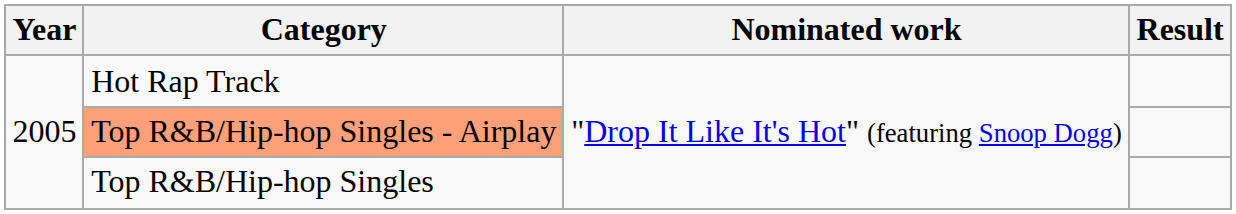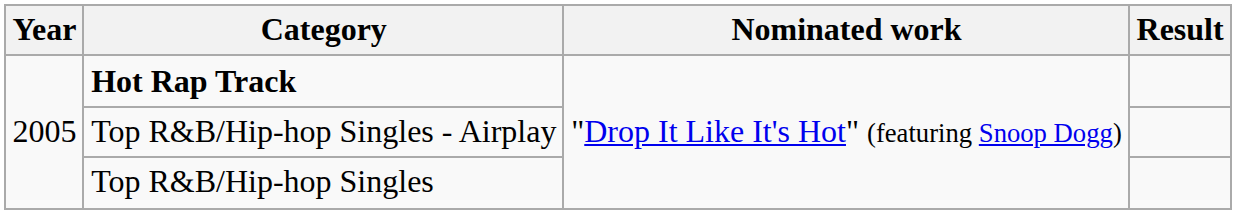Hot Rap Track | Category: normal -> bold
Top R&B/Hip-hop Singles - Airplay | Category: lightsalmon background -> no background
